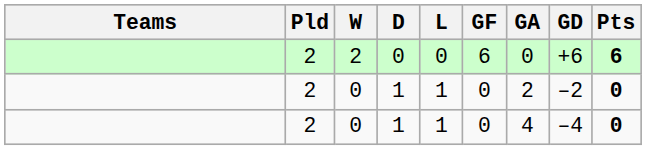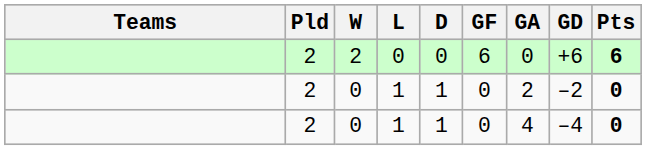columns swapped: D <-> L
